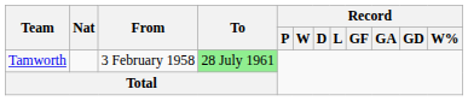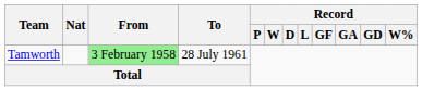Tamworth | From: no background -> lightgreen background
Tamworth | To: lightgreen background -> no background
